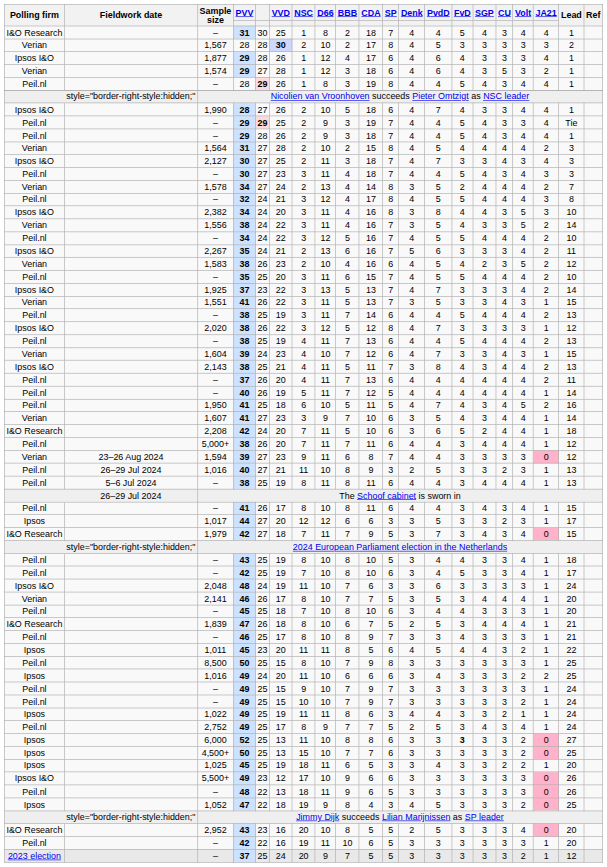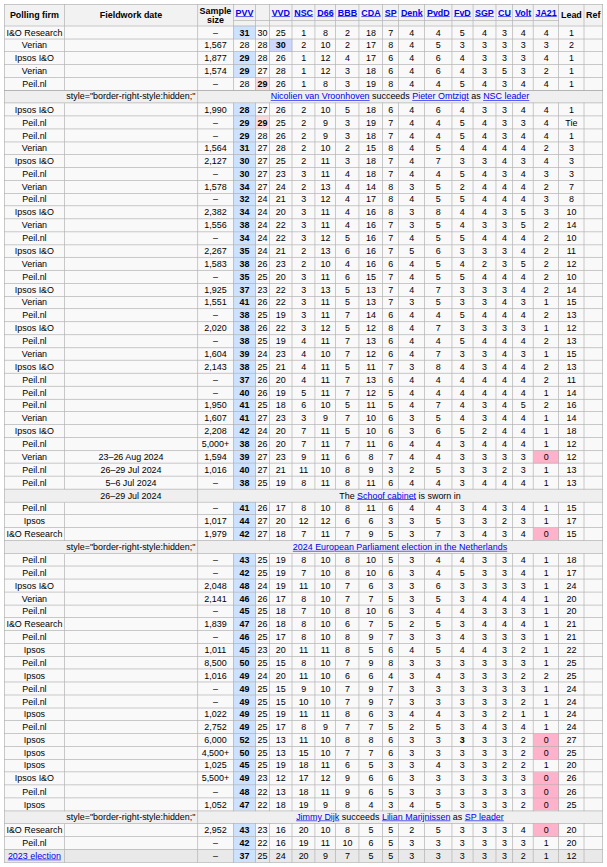1,990 | PvdD: 7 -> 6
2,208 | Polling firm: I&O Research -> Ipsos I&O
1,016 / 49 | SP: 6 -> 4
5,500+ | D66: 10 -> 12
